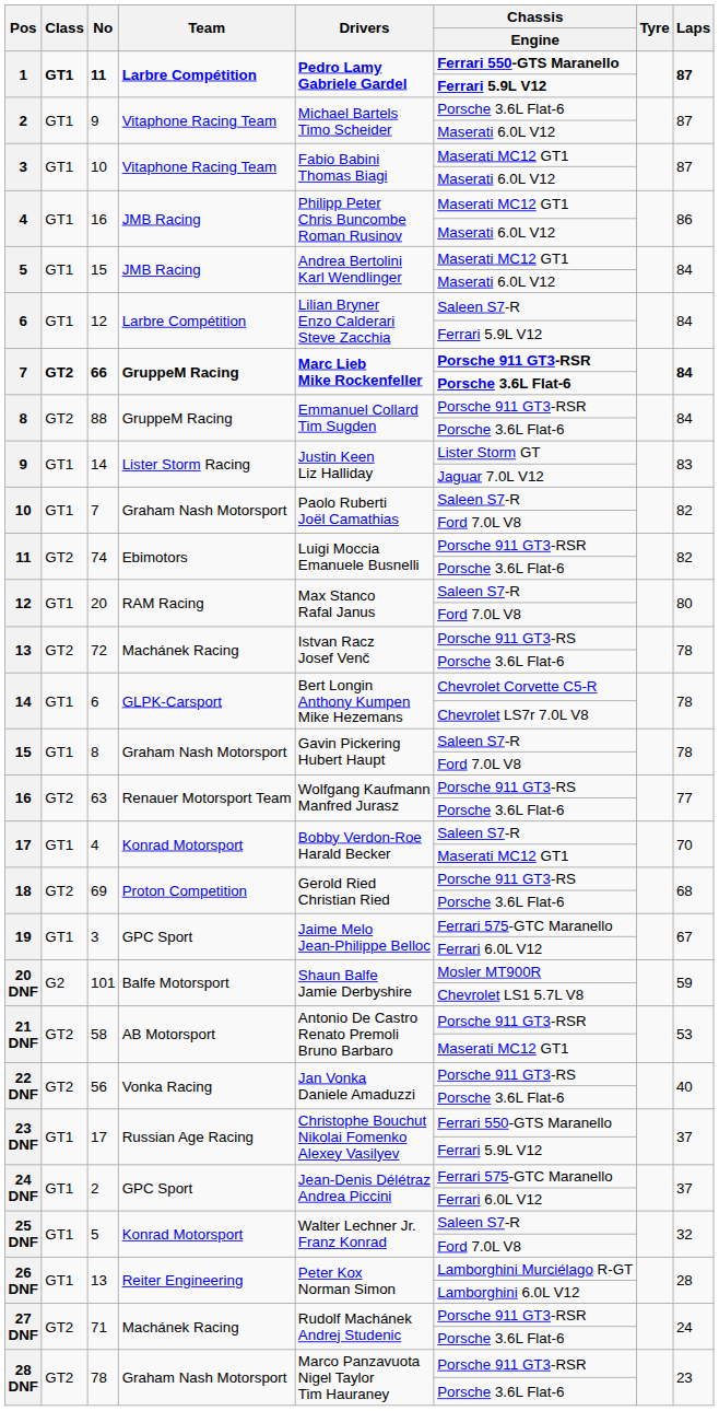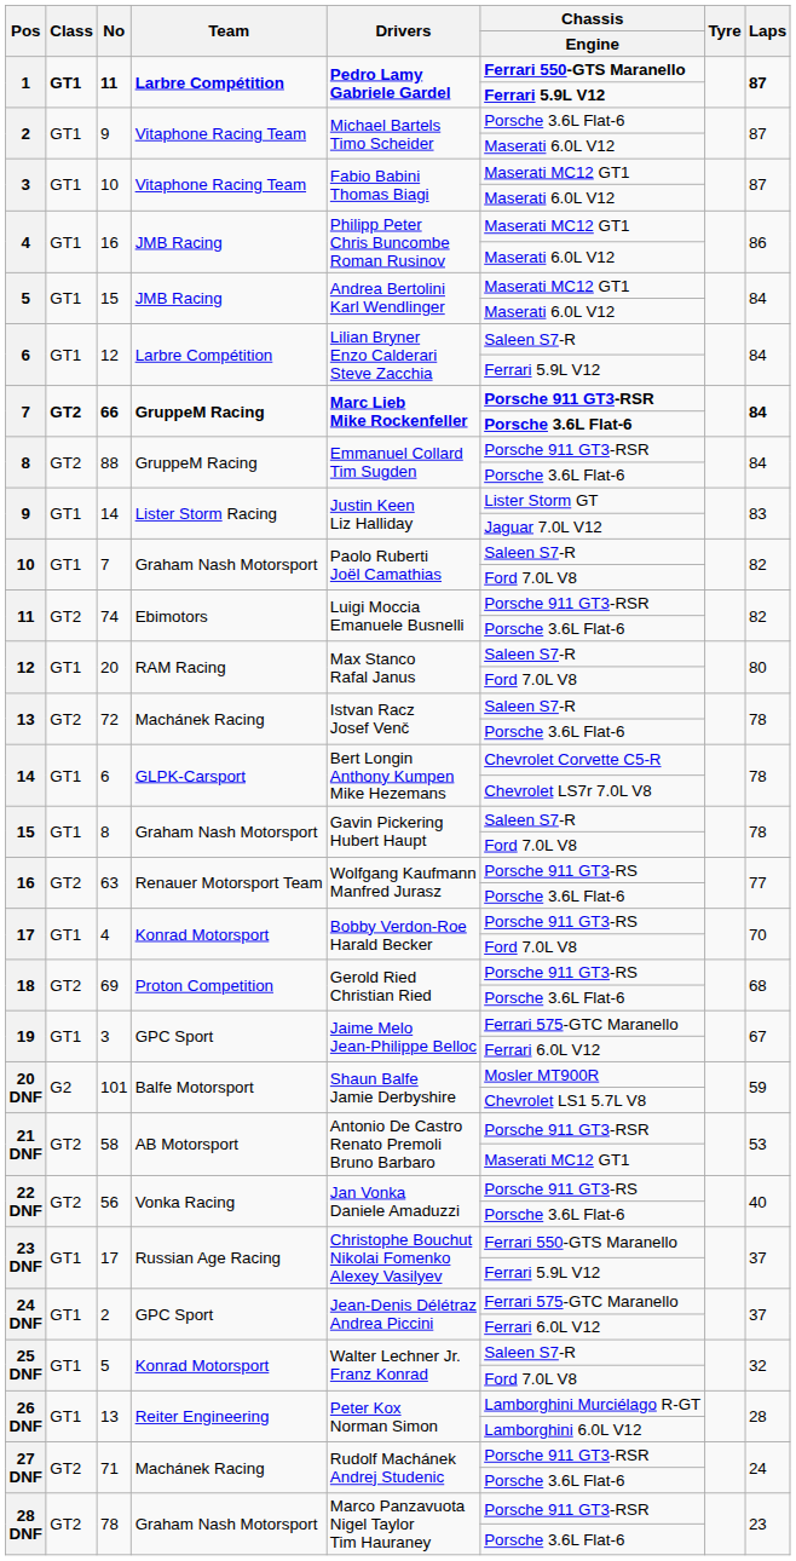row 27 | Chassis / Engine: Porsche 911 GT3-RS -> Saleen S7-R
row 35 | Chassis / Engine: Saleen S7-R -> Porsche 911 GT3-RS
row 36 | Chassis / Engine: Maserati MC12 GT1 -> Ford 7.0L V8
